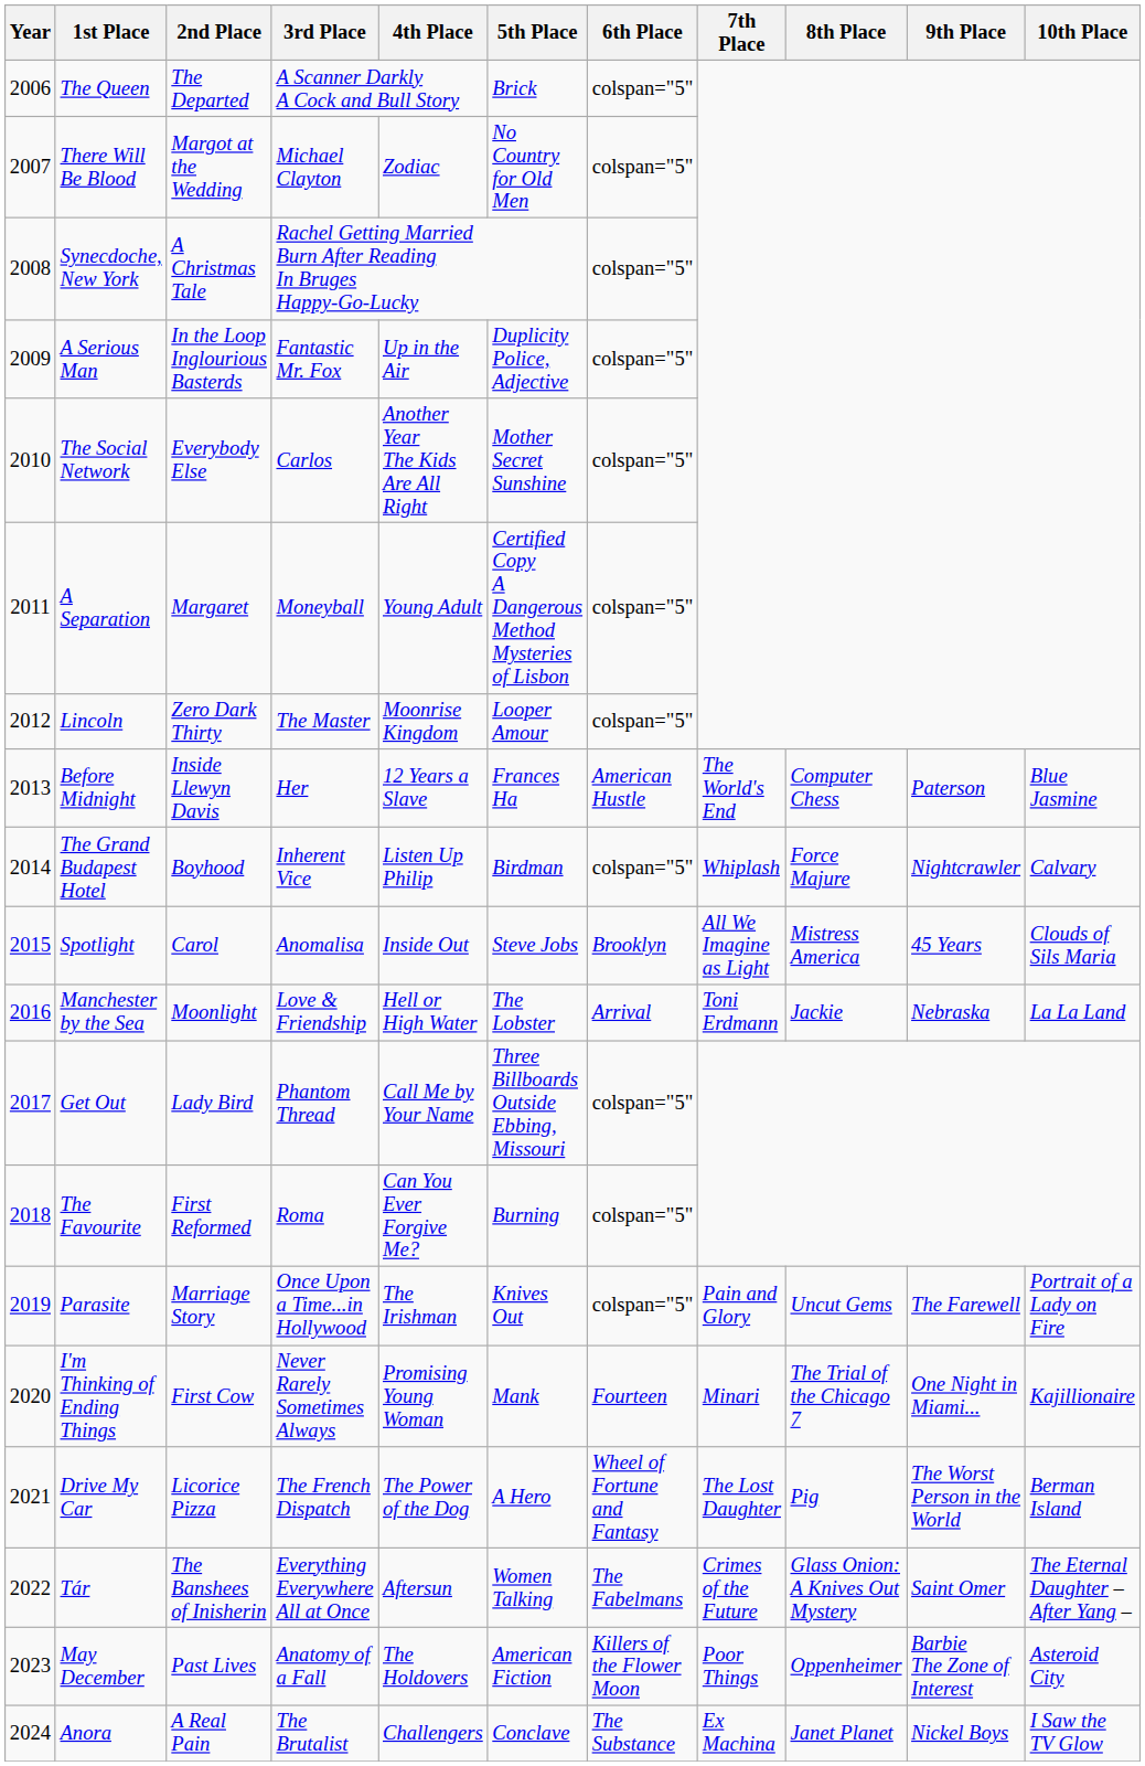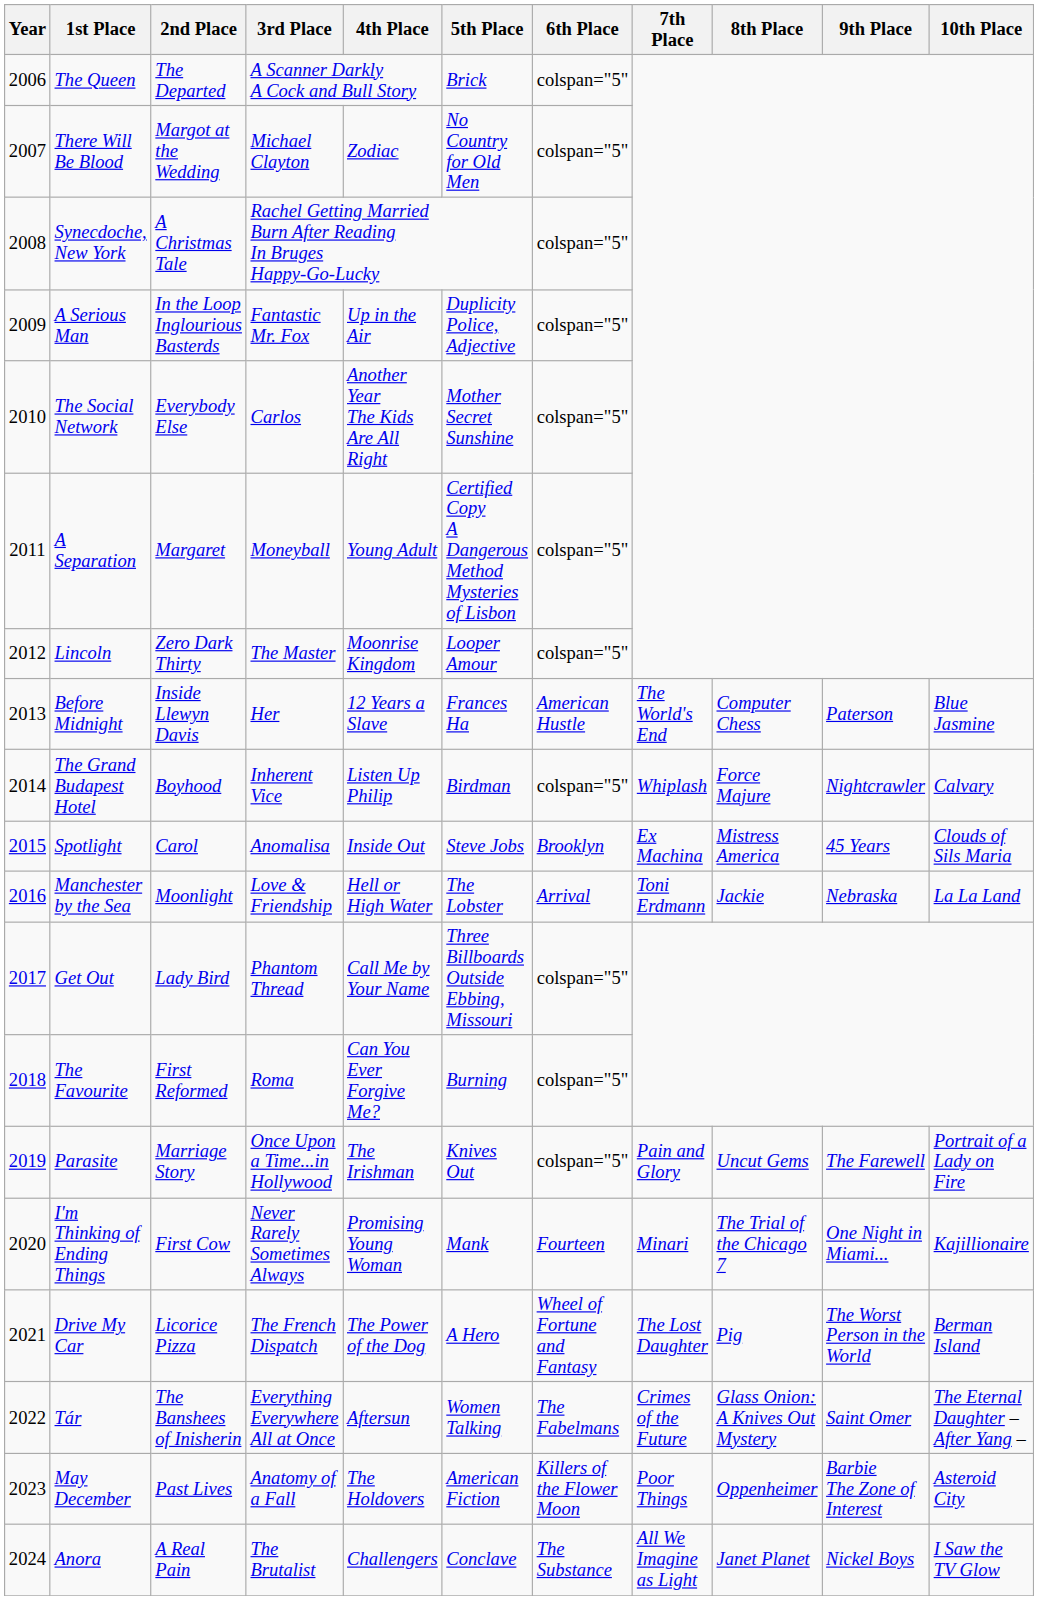Spotlight | 7th Place: All We Imagine as Light -> Ex Machina
Anora | 7th Place: Ex Machina -> All We Imagine as Light
